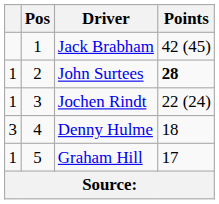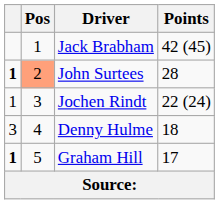John Surtees | column 1: normal -> bold
John Surtees | Pos: no background -> lightsalmon background
John Surtees | Points: bold -> normal
Graham Hill | column 1: normal -> bold
